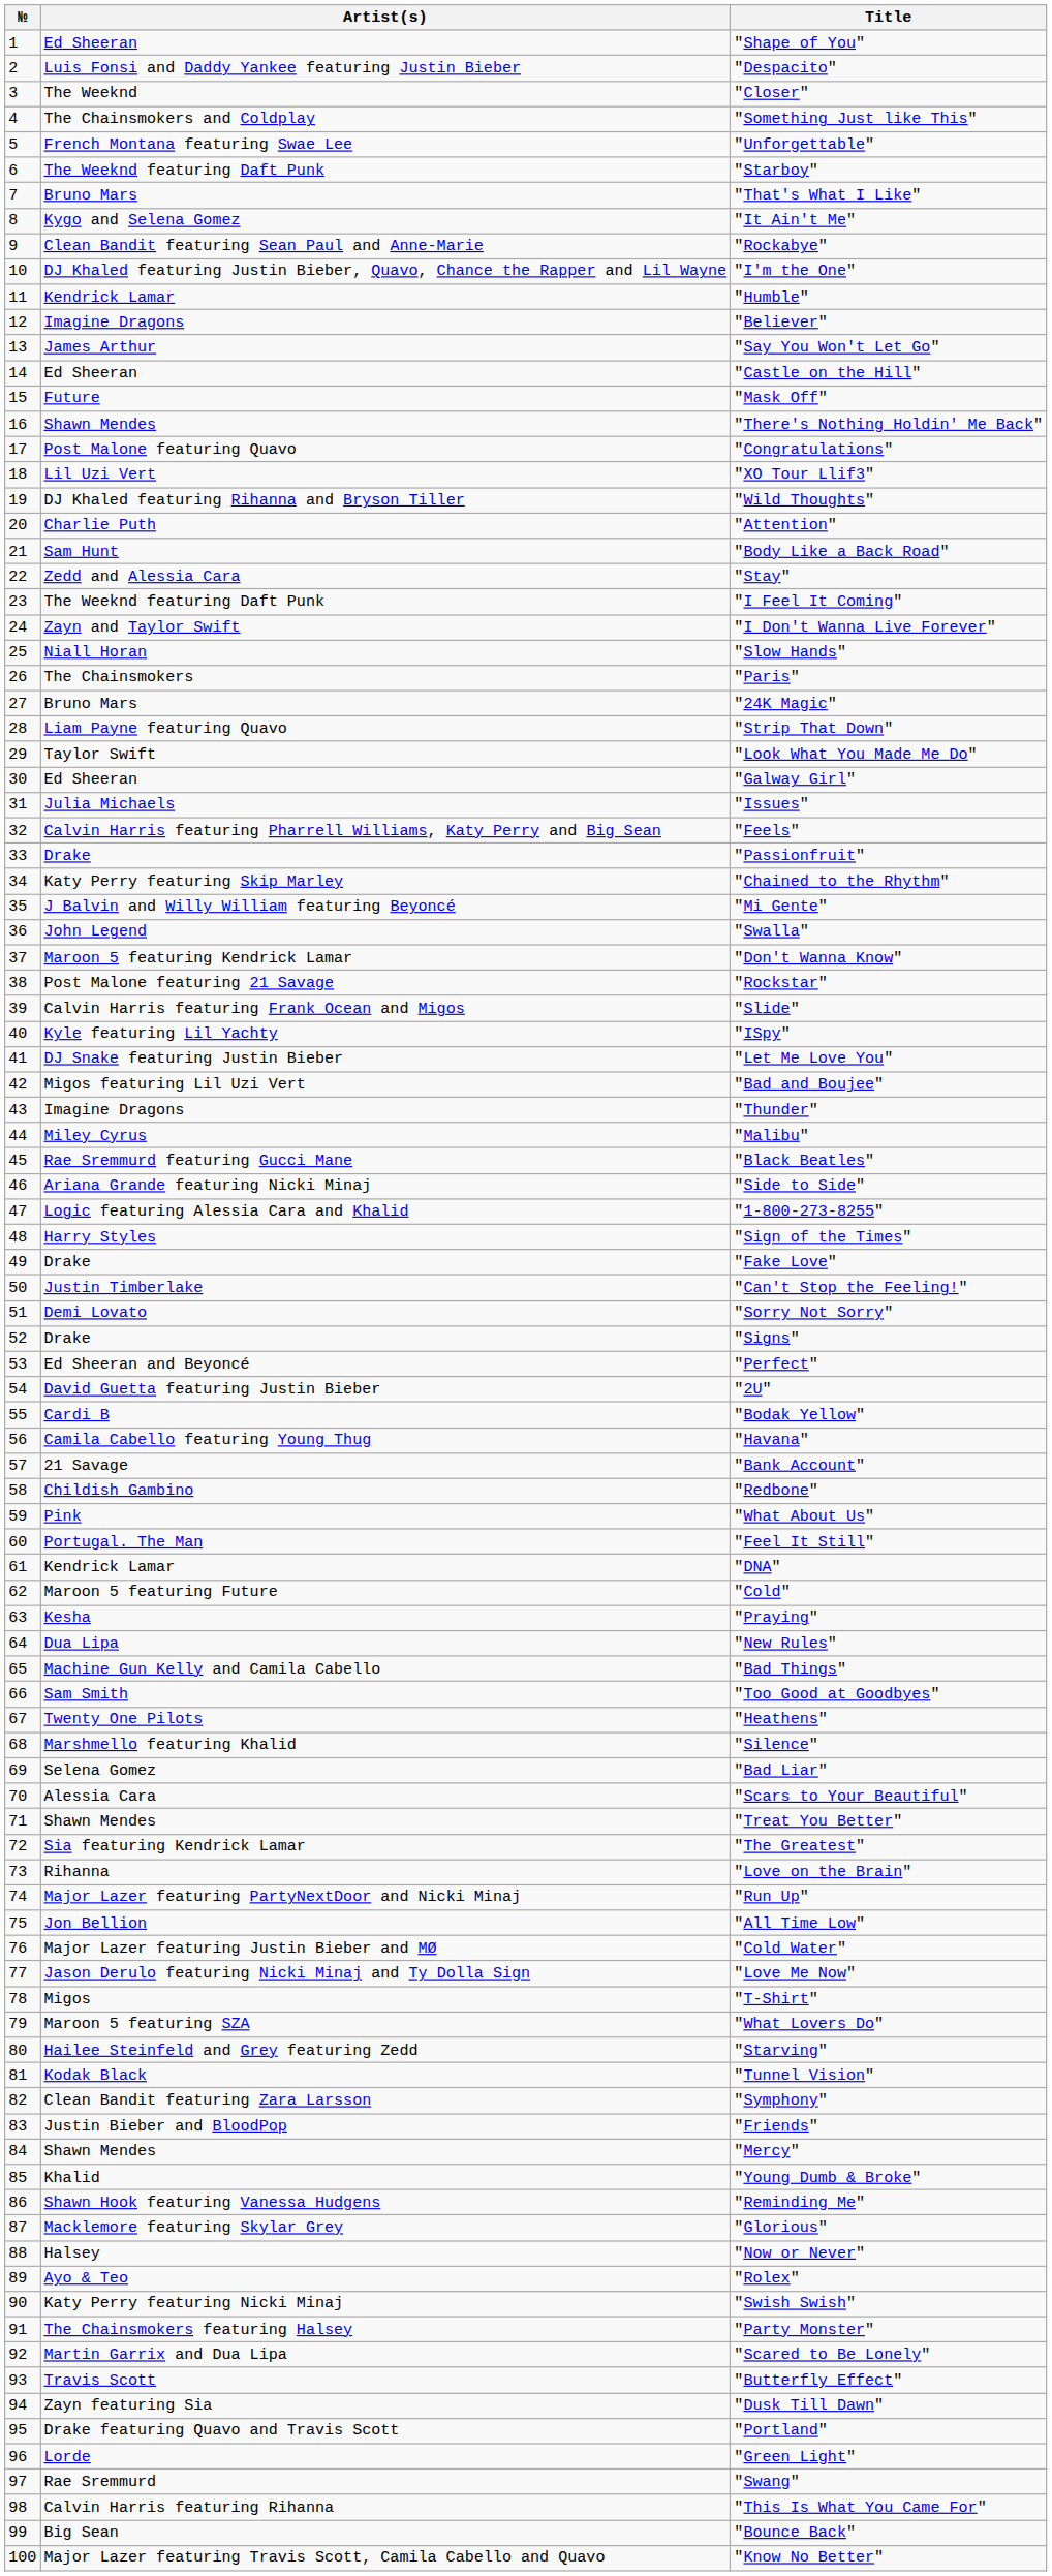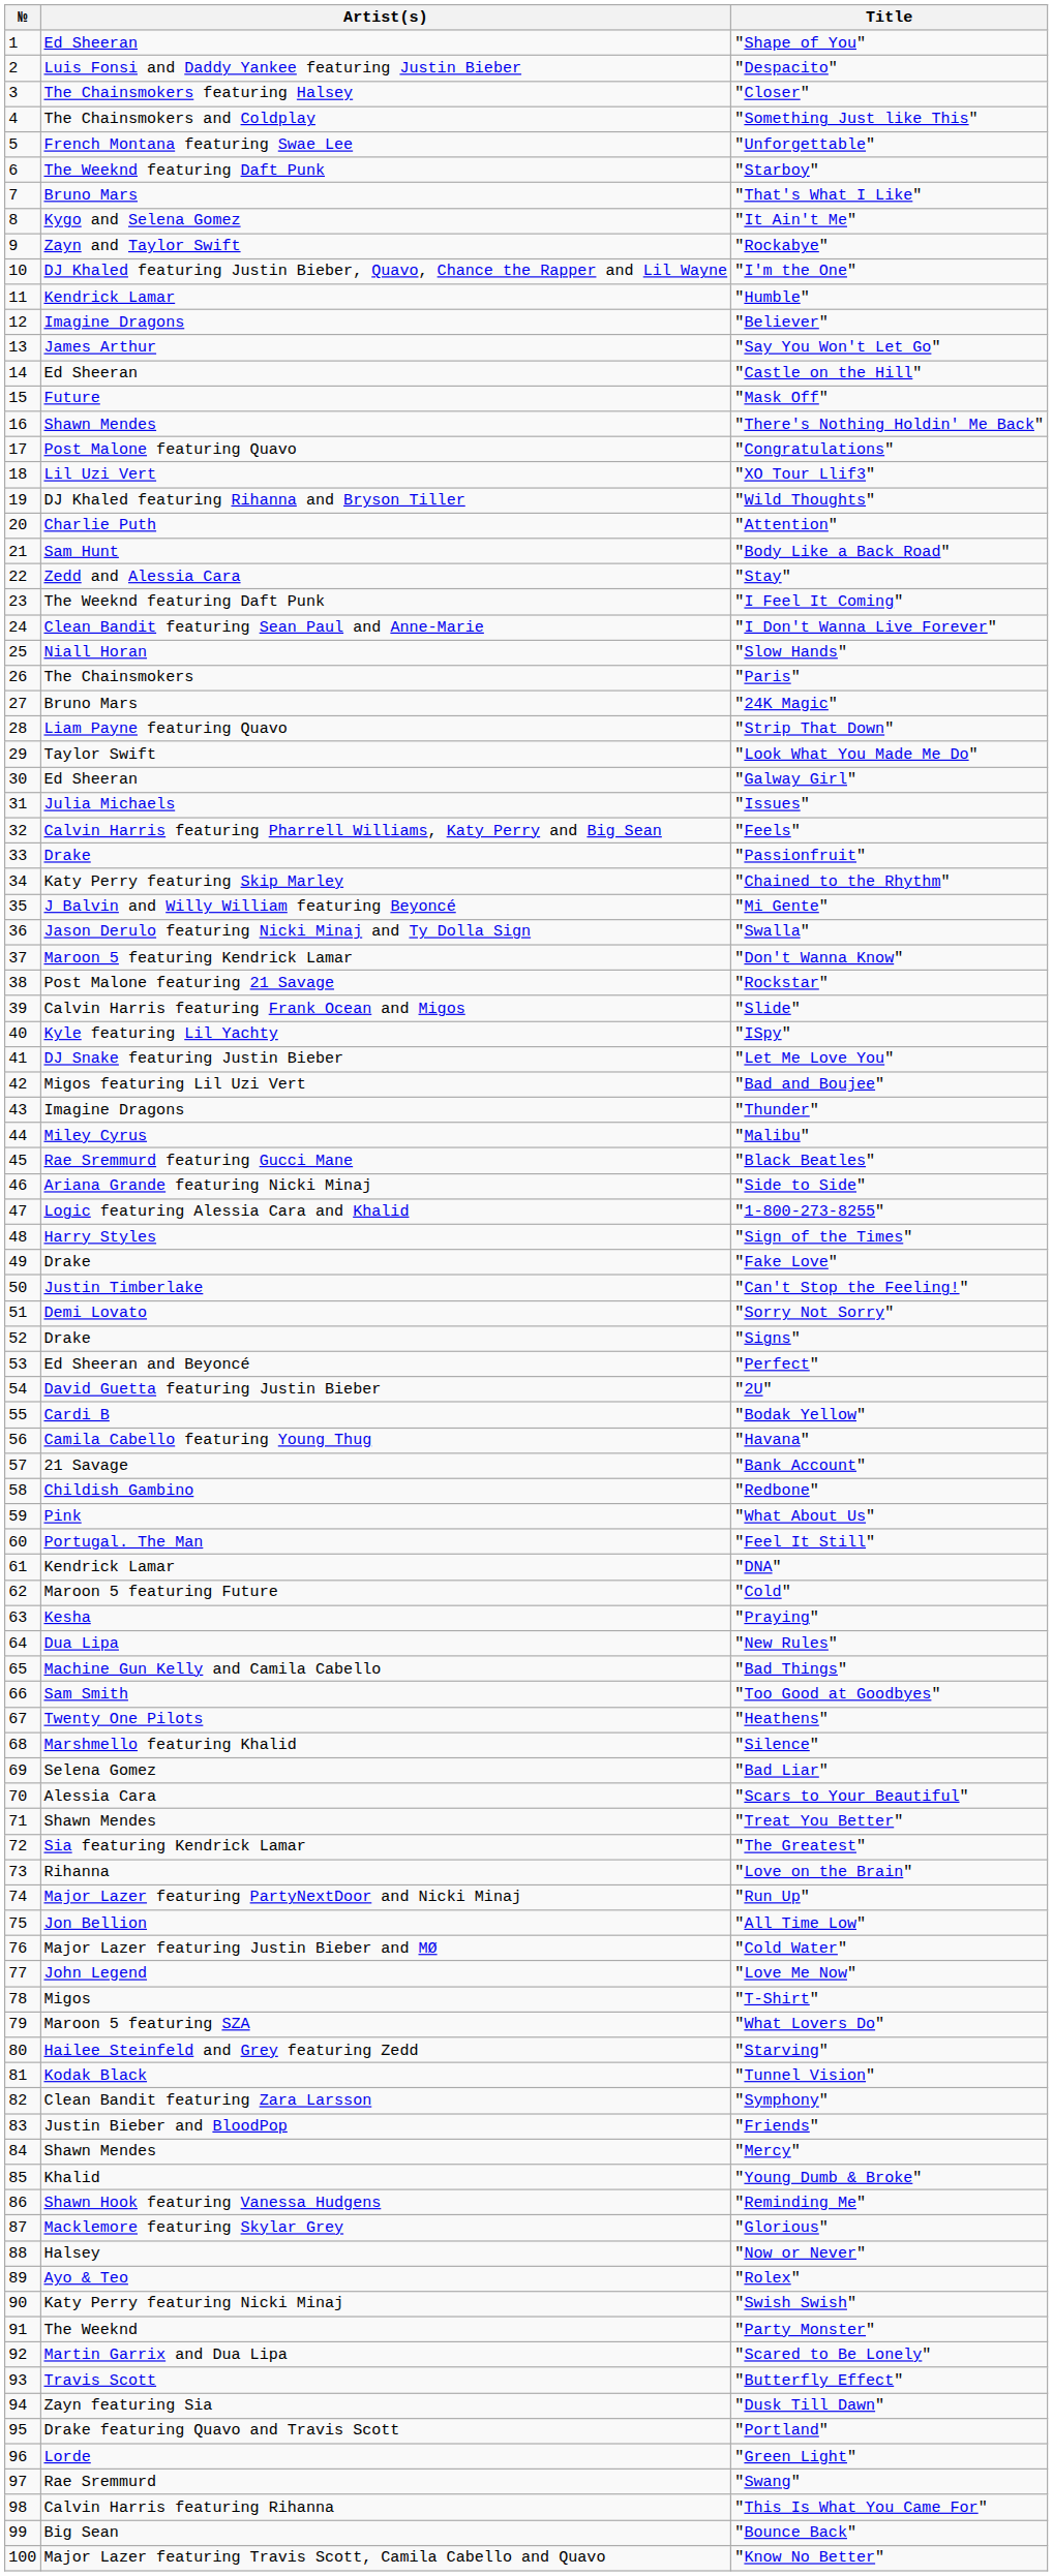"Closer" | Artist(s): The Weeknd -> The Chainsmokers featuring Halsey
"Rockabye" | Artist(s): Clean Bandit featuring Sean Paul and Anne-Marie -> Zayn and Taylor Swift
"I Don't Wanna Live Forever" | Artist(s): Zayn and Taylor Swift -> Clean Bandit featuring Sean Paul and Anne-Marie
"Swalla" | Artist(s): John Legend -> Jason Derulo featuring Nicki Minaj and Ty Dolla Sign
"Love Me Now" | Artist(s): Jason Derulo featuring Nicki Minaj and Ty Dolla Sign -> John Legend
"Party Monster" | Artist(s): The Chainsmokers featuring Halsey -> The Weeknd
